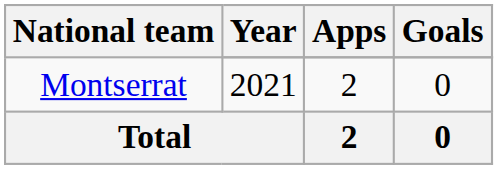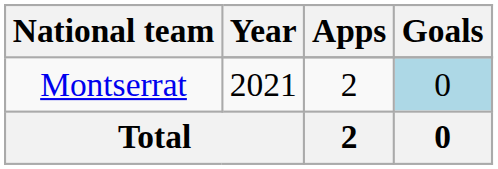2021 | Goals: no background -> lightblue background
